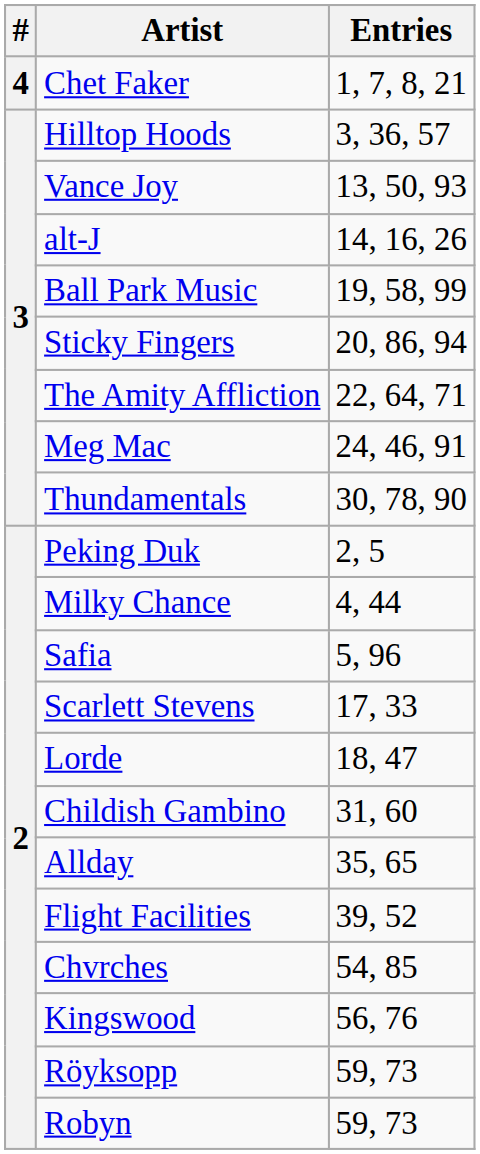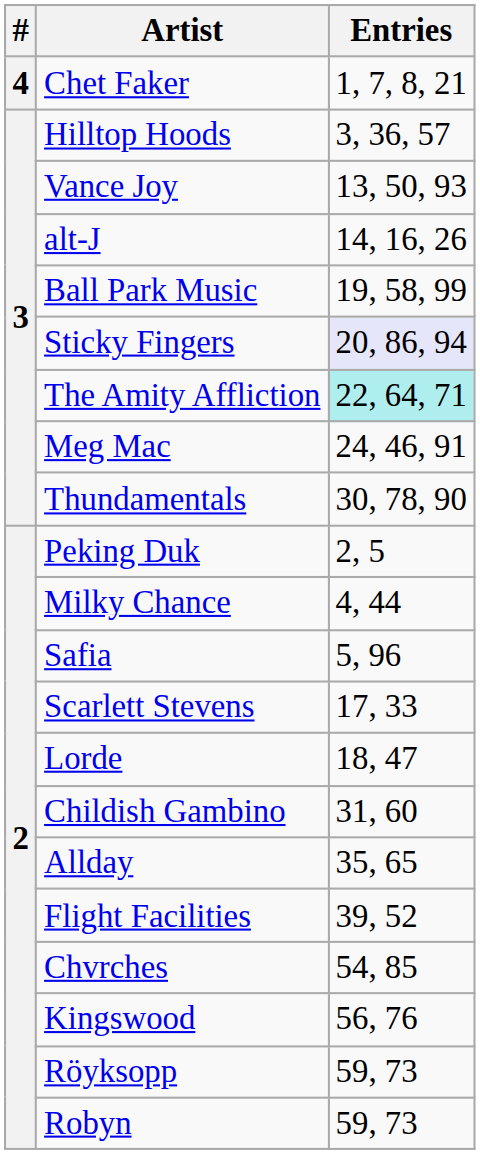Sticky Fingers | Entries: no background -> lavender background
The Amity Affliction | Entries: no background -> paleturquoise background
